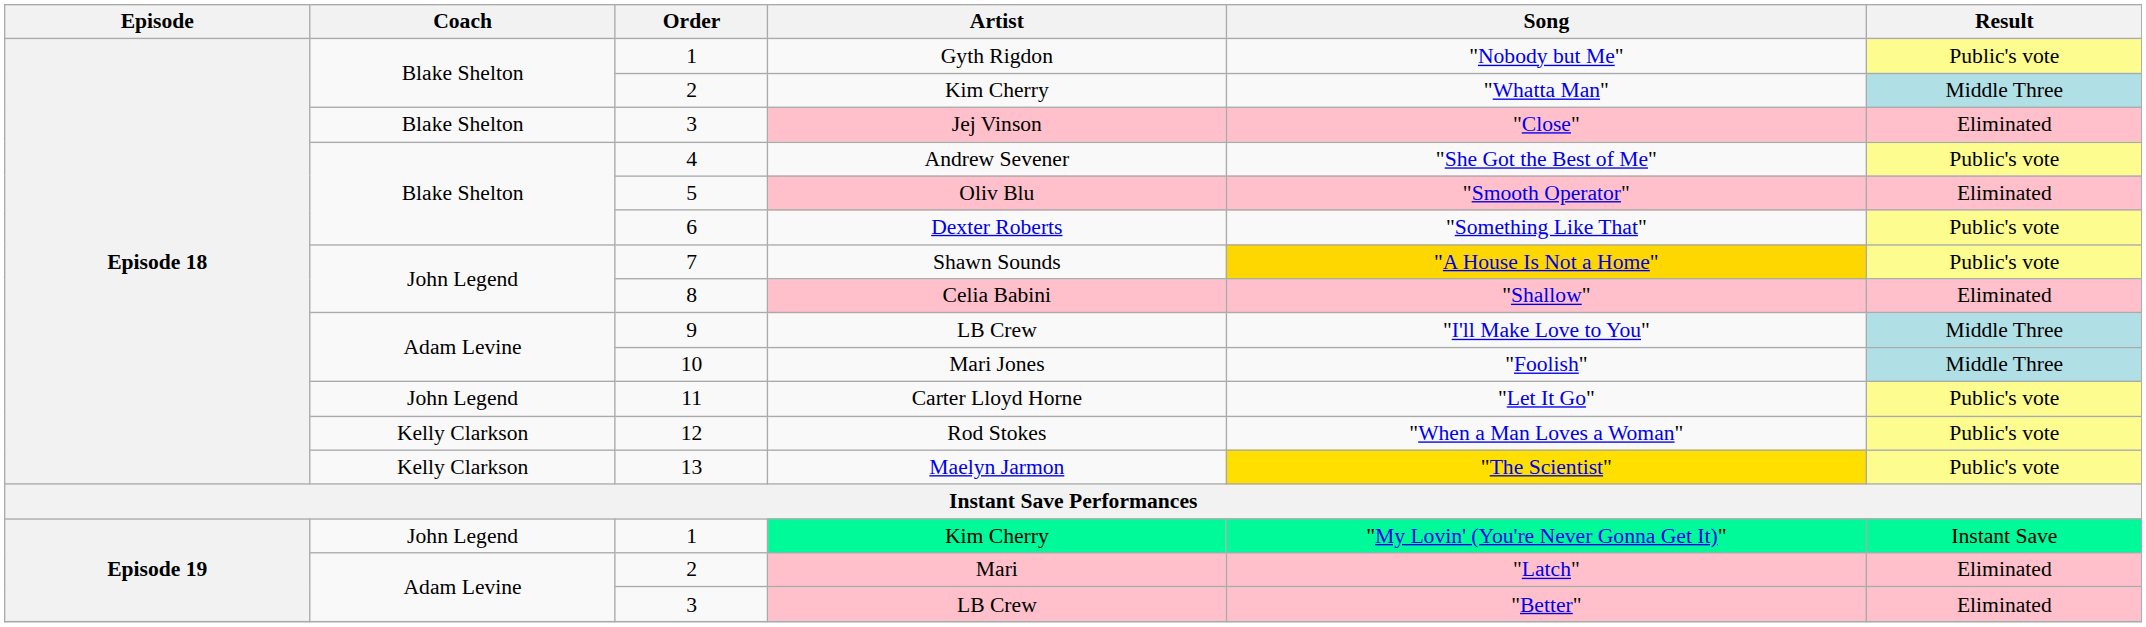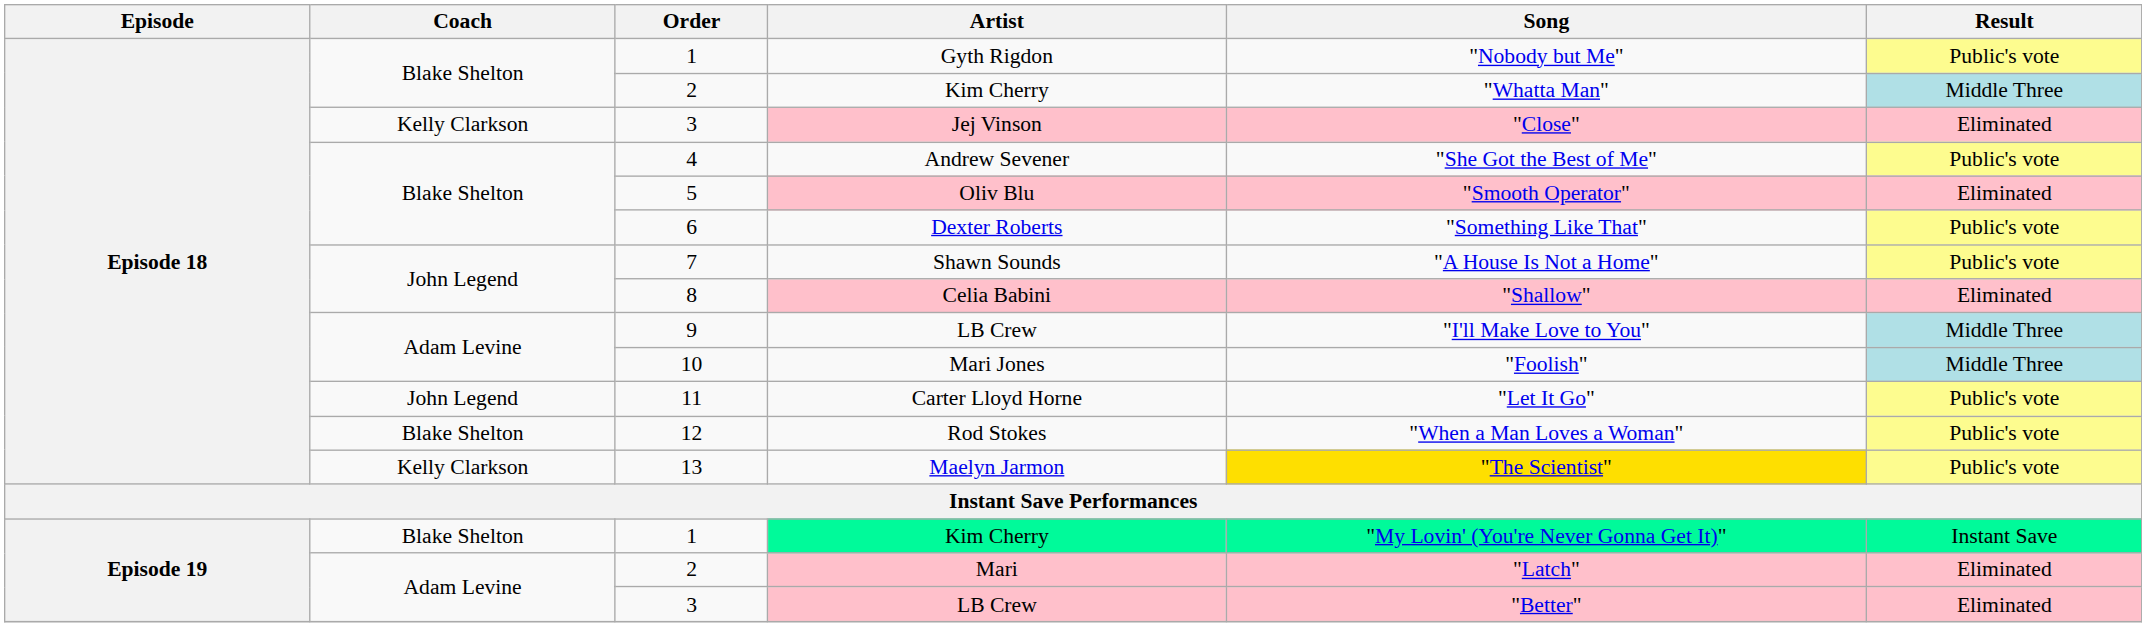Jej Vinson | Coach: Blake Shelton -> Kelly Clarkson
Shawn Sounds | Song: gold background -> no background
Rod Stokes | Coach: Kelly Clarkson -> Blake Shelton
1 / Kim Cherry | Coach: John Legend -> Blake Shelton
